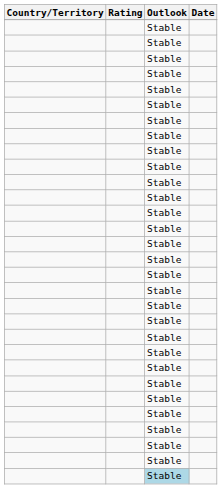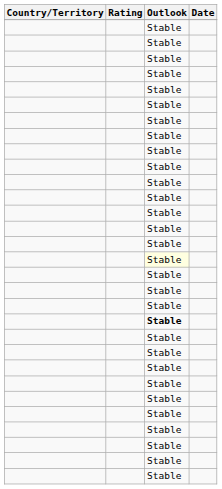row 17 | Outlook: no background -> lightyellow background
row 21 | Outlook: normal -> bold
row 31 | Outlook: lightblue background -> no background
